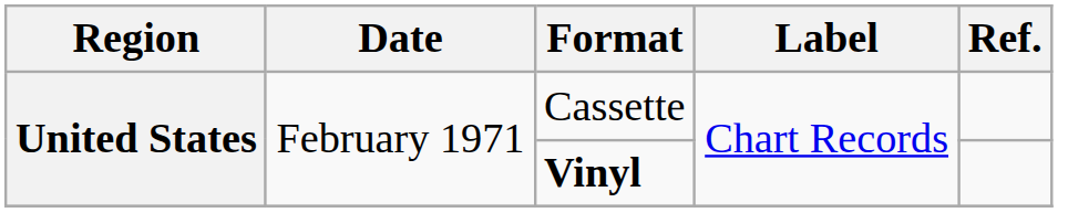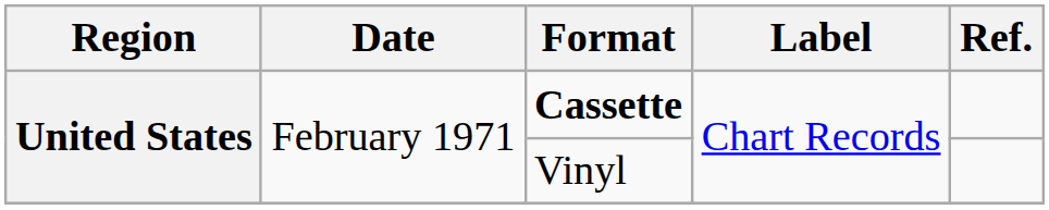Cassette | Format: normal -> bold
Vinyl | Format: bold -> normal
